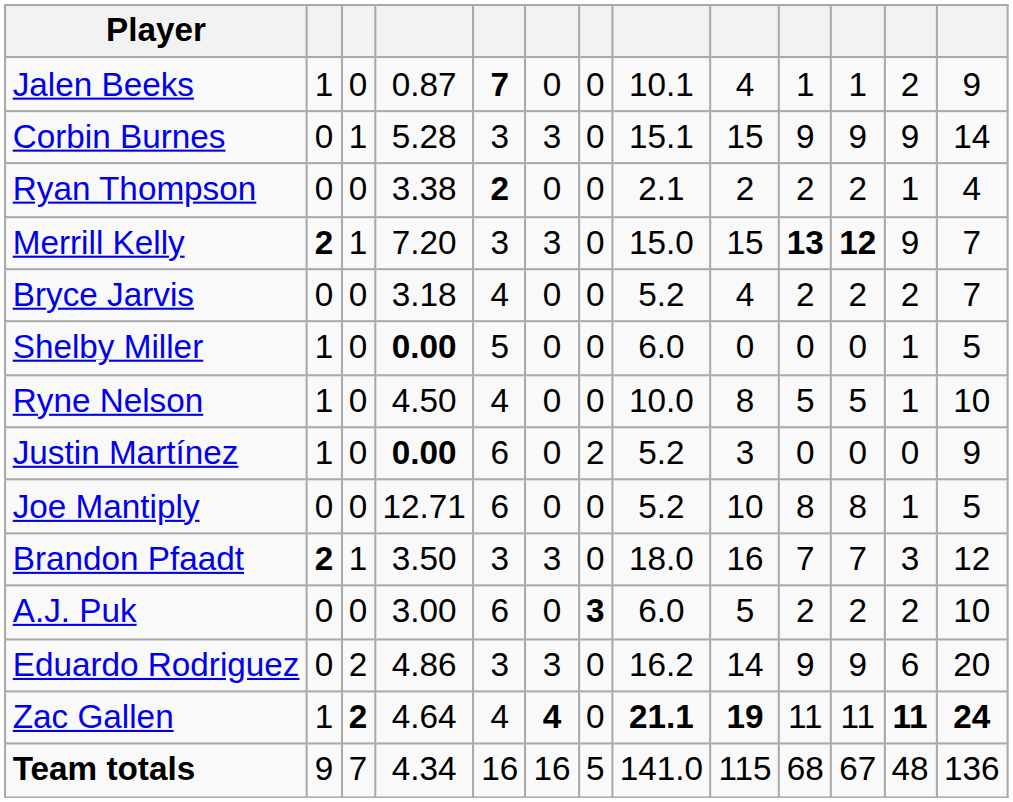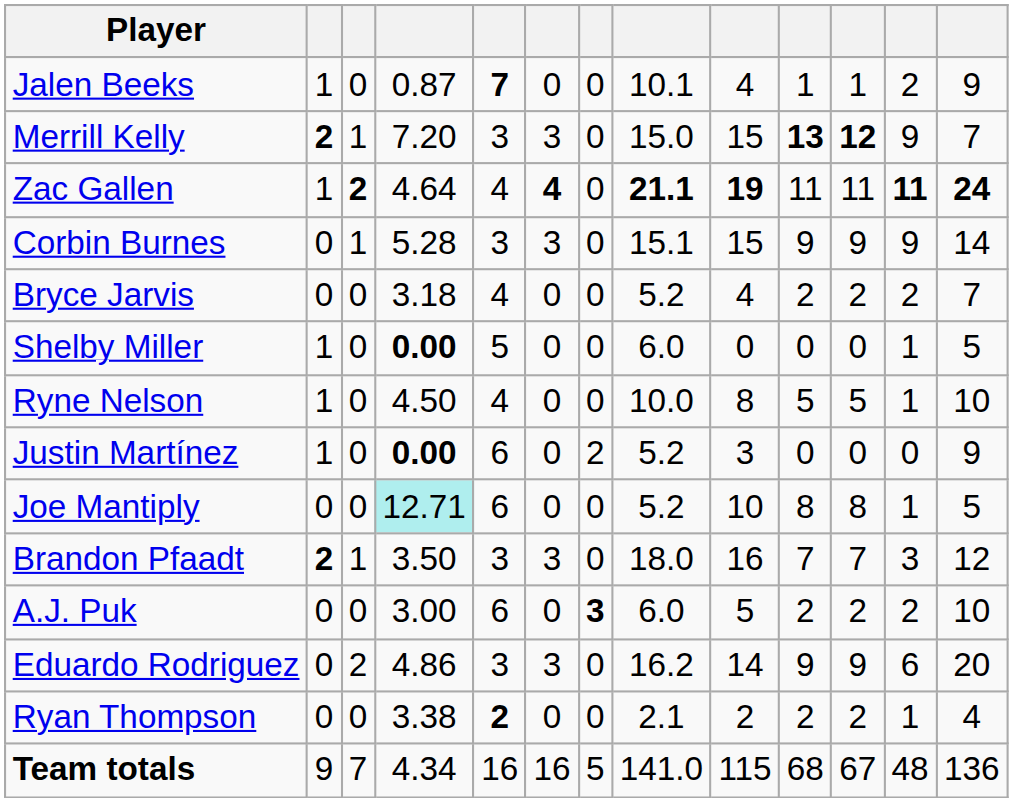rows swapped: Corbin Burnes <-> Merrill Kelly
rows swapped: Zac Gallen <-> Ryan Thompson
Joe Mantiply | column 4: no background -> paleturquoise background
